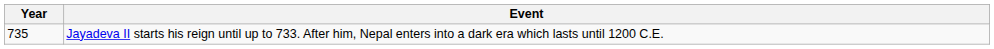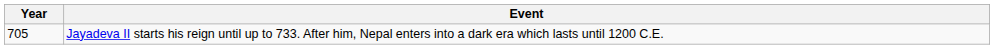row 2 | Year: 735 -> 705
